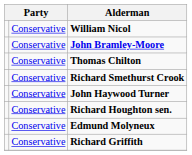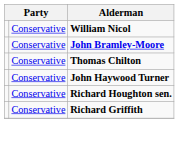- row: Conservative | Richard Smethurst Crook
- row: Conservative | Edmund Molyneux
